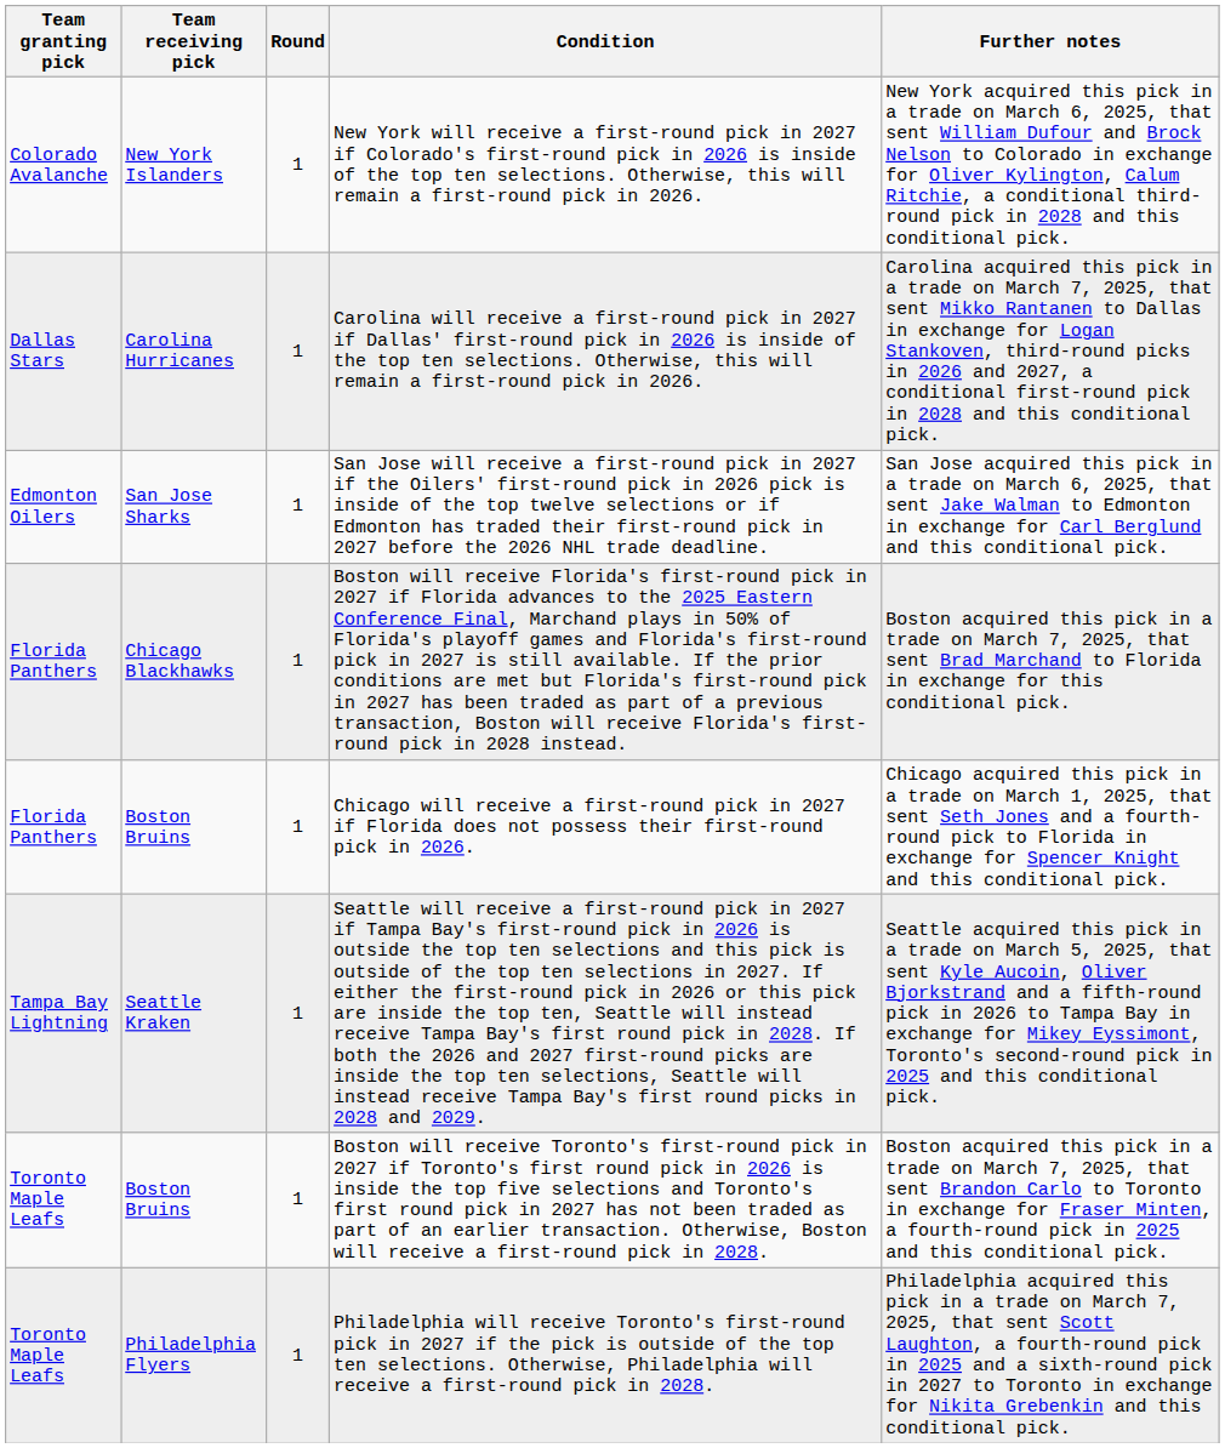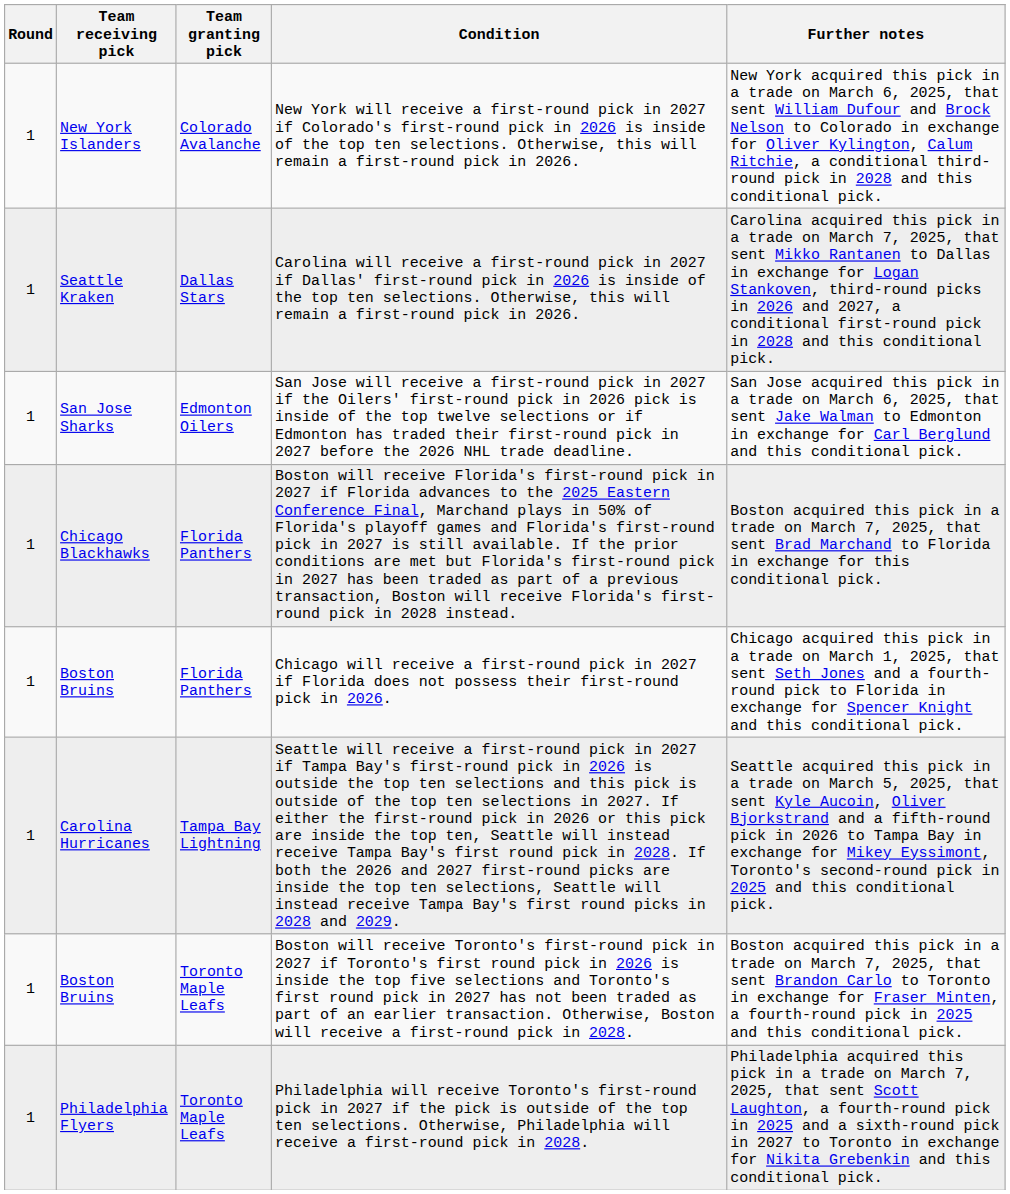columns swapped: Round <-> Team granting pick
row 3 | Team receiving pick: Carolina Hurricanes -> Seattle Kraken
row 7 | Team receiving pick: Seattle Kraken -> Carolina Hurricanes
